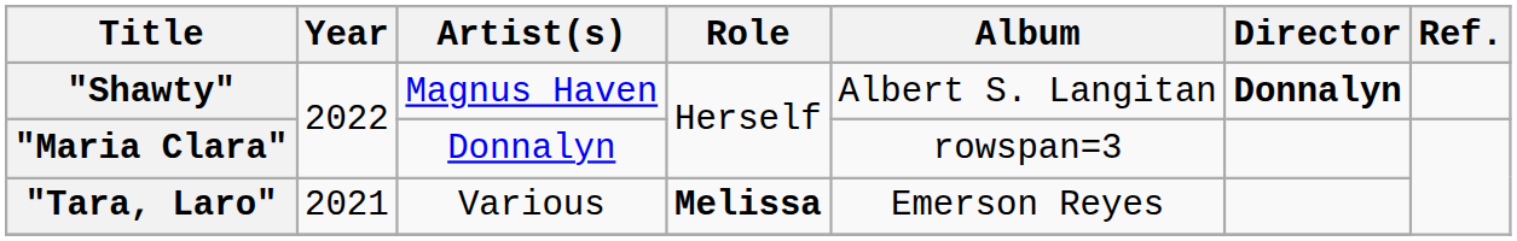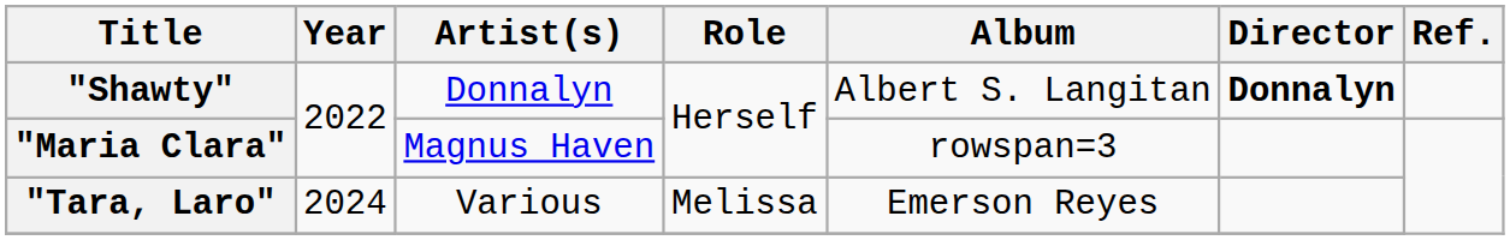"Shawty" | Artist(s): Magnus Haven -> Donnalyn
"Maria Clara" | Artist(s): Donnalyn -> Magnus Haven
"Tara, Laro" | Year: 2021 -> 2024
"Tara, Laro" | Role: bold -> normal
